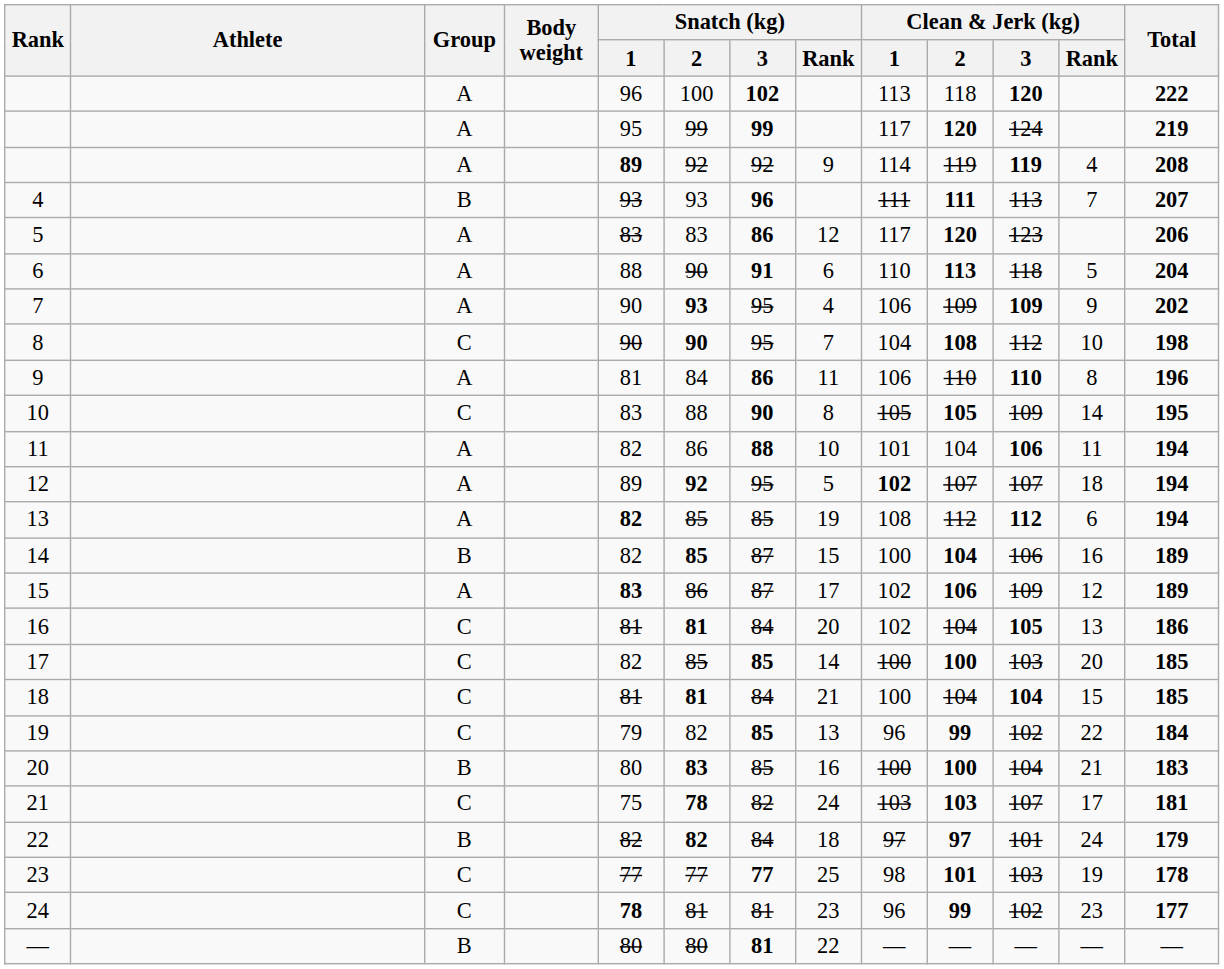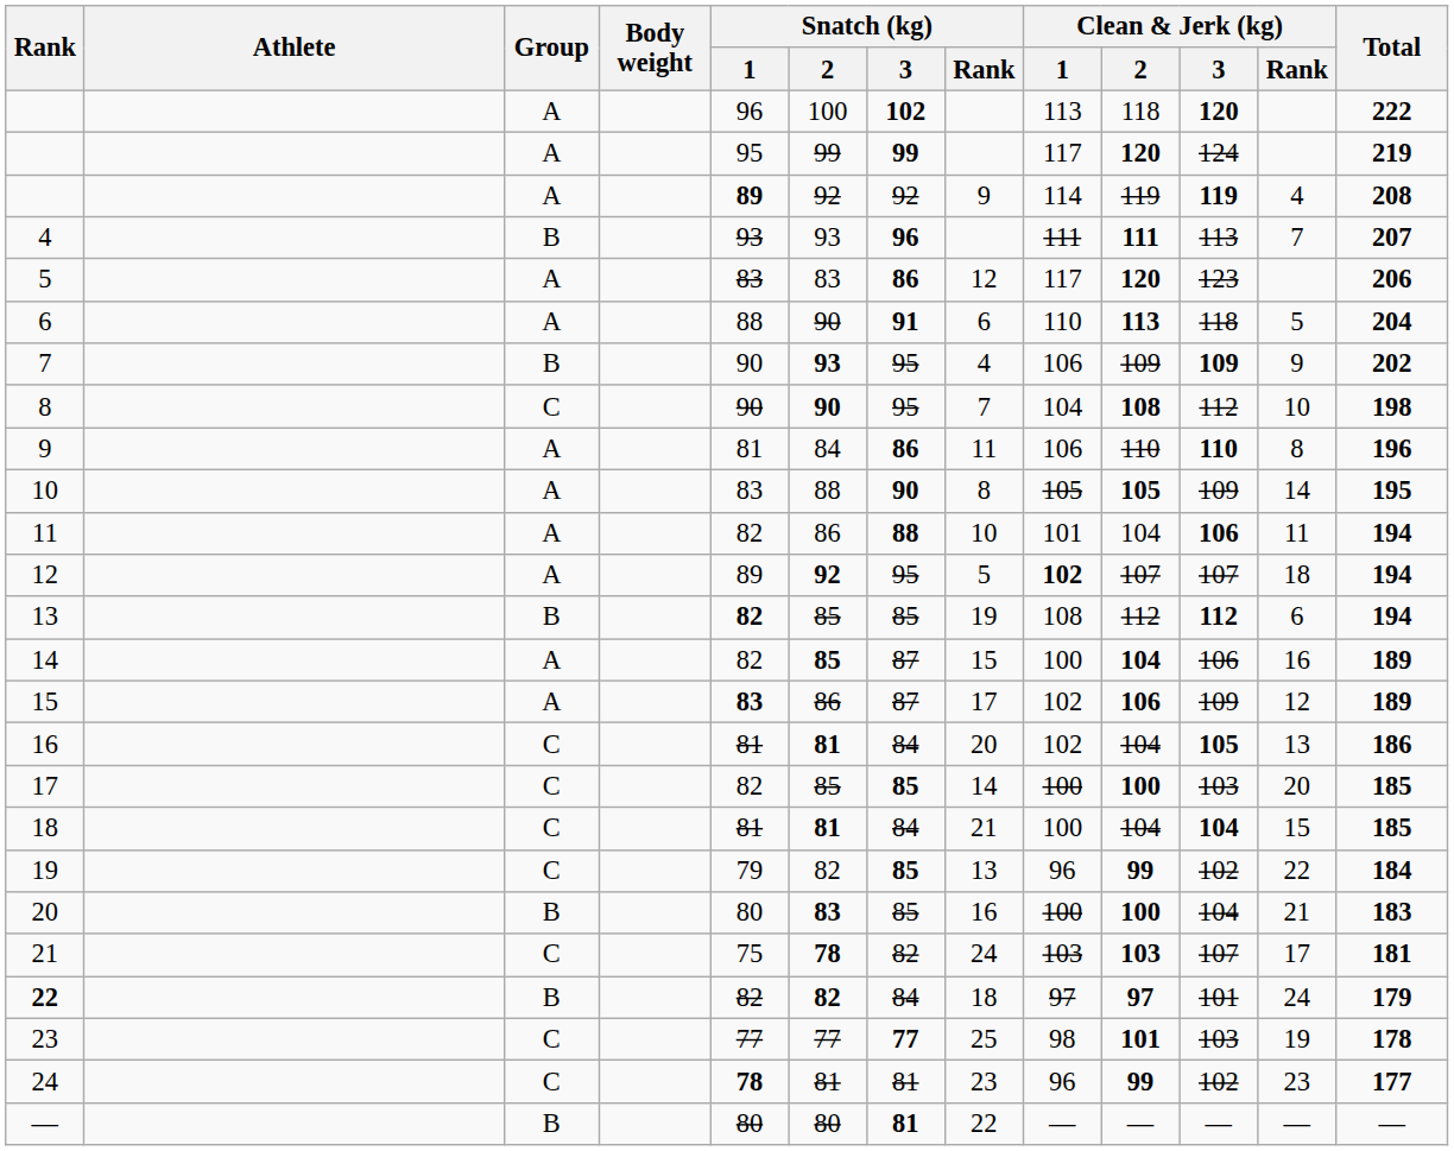row 9 | Group: A -> B
row 12 | Group: C -> A
row 15 | Group: A -> B
row 16 | Group: B -> A
row 24 | Rank: normal -> bold
